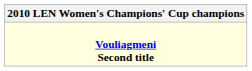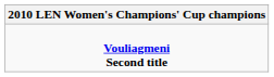row 2 | column 1: lightyellow background -> no background
